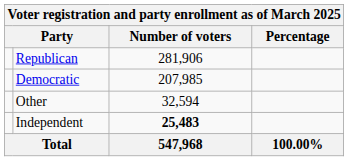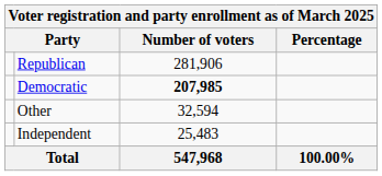Democratic | Number of voters: normal -> bold
Independent | Number of voters: bold -> normal
